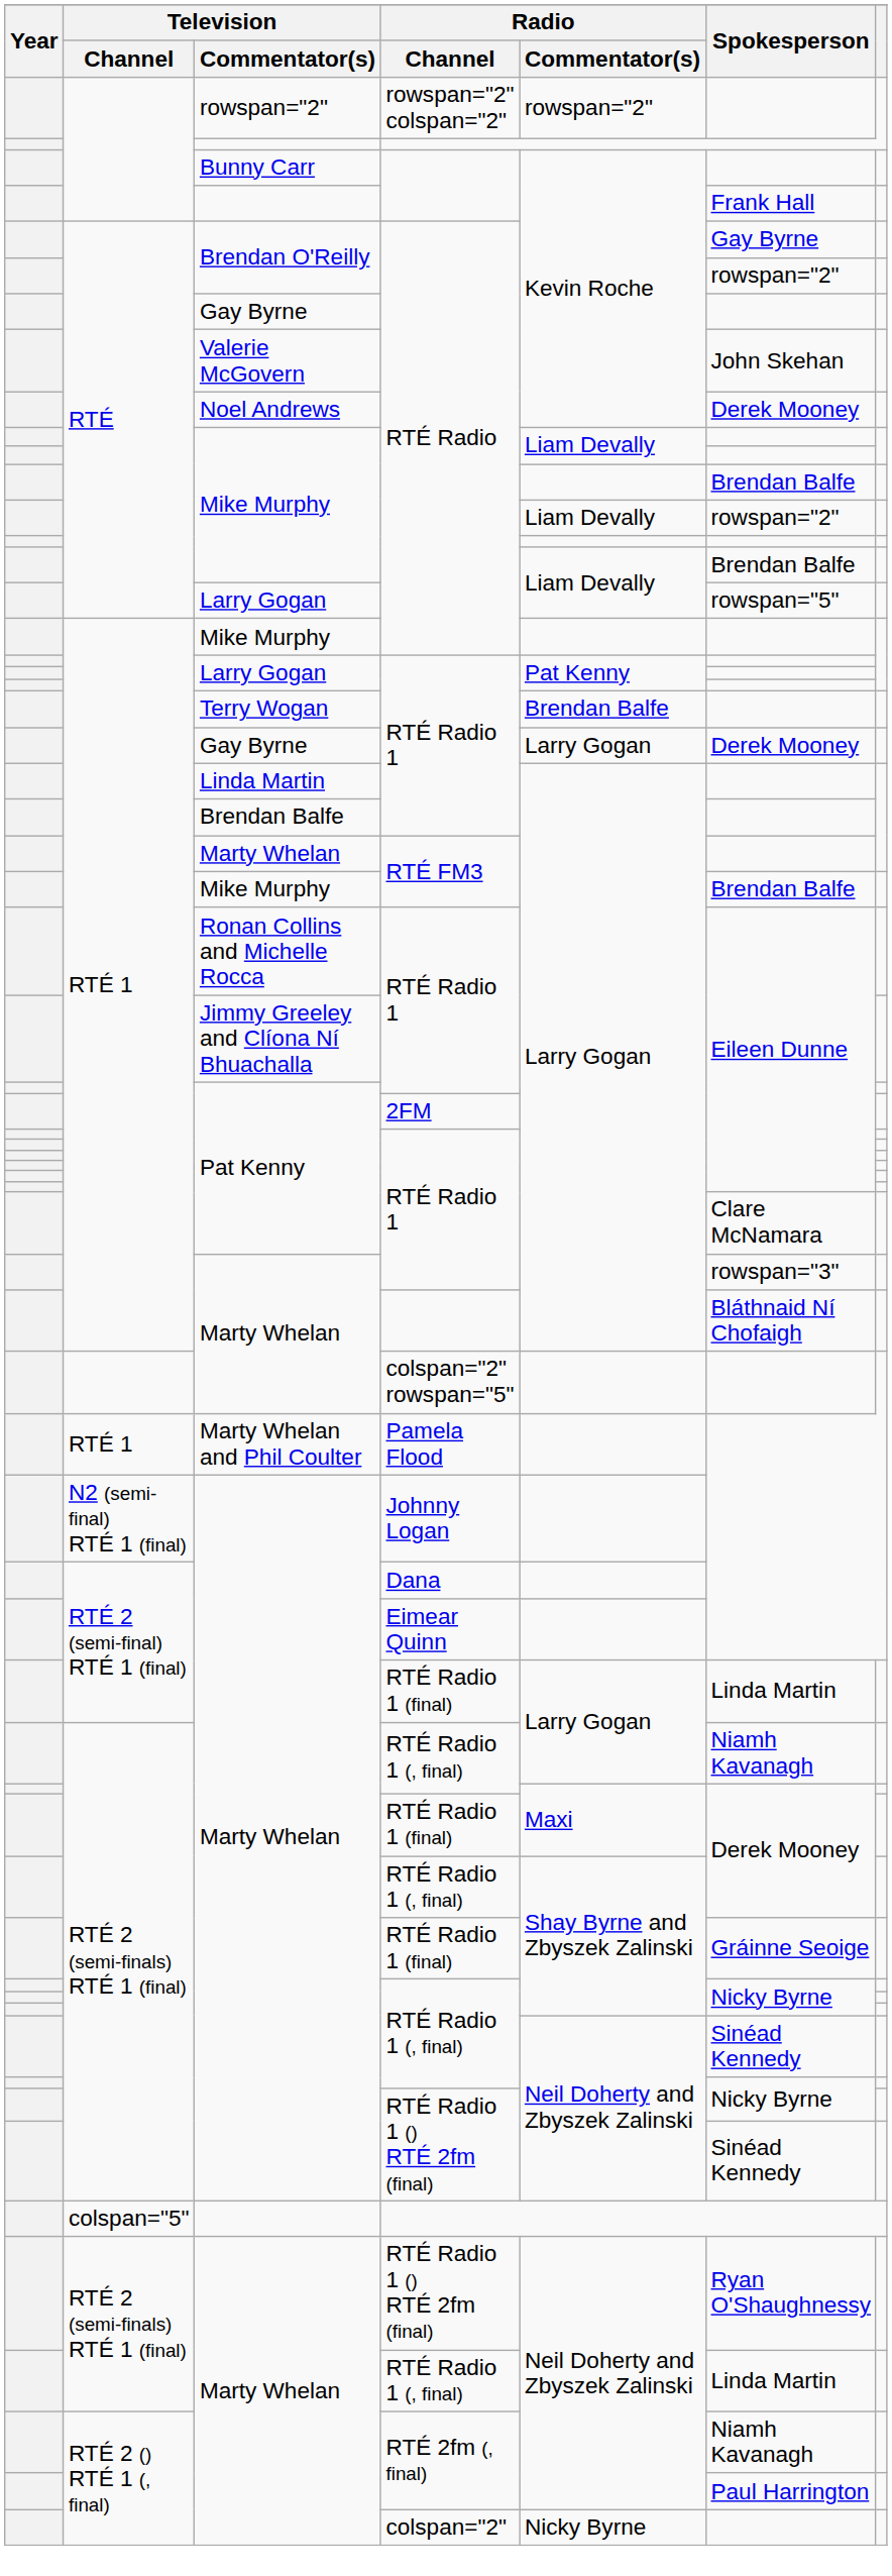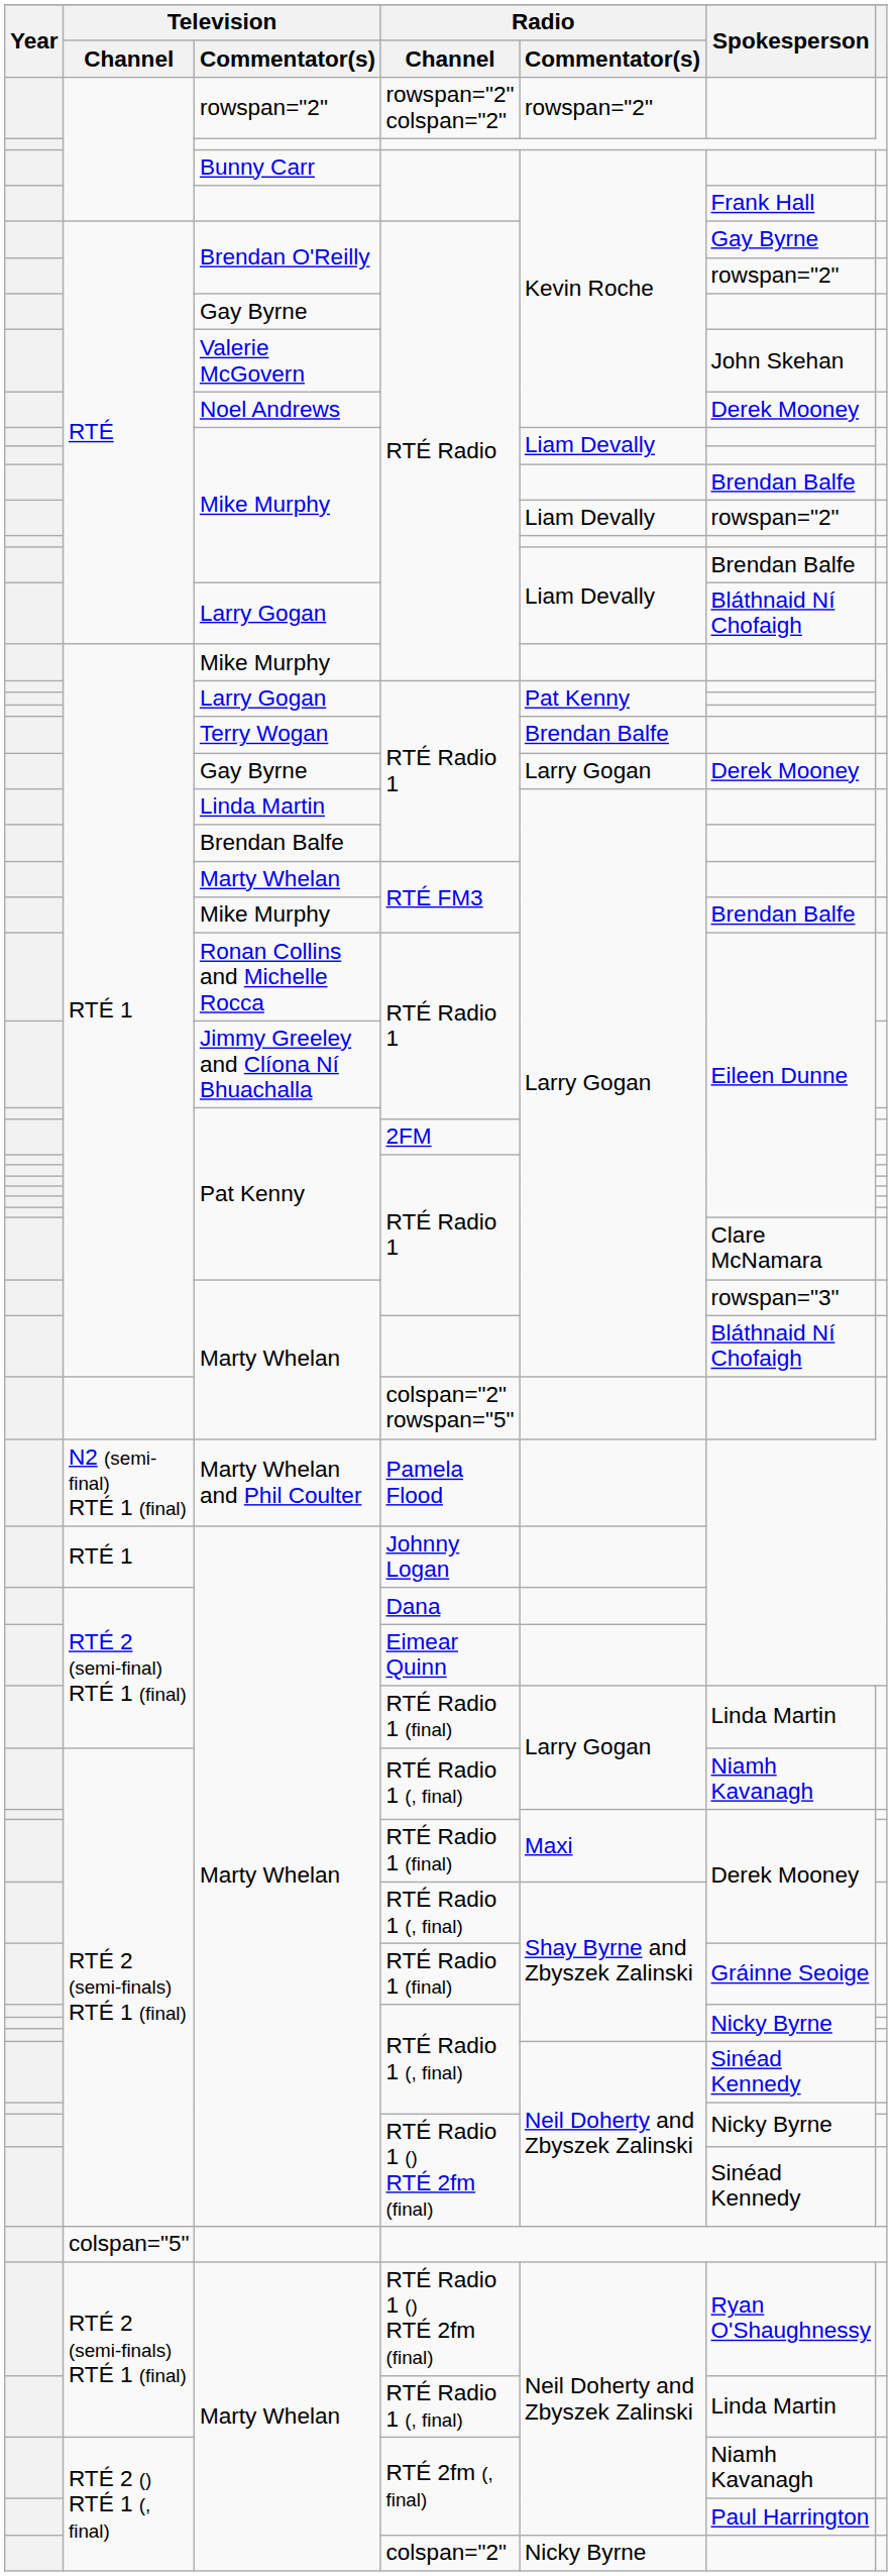Larry Gogan / RTÉ Radio | Spokesperson: rowspan="5" -> Bláthnaid Ní Chofaigh
Marty Whelan and Phil Coulter | Television / Channel: RTÉ 1 -> N2 (semi-final) RTÉ 1 (final)
Marty Whelan / Johnny Logan | Television / Channel: N2 (semi-final) RTÉ 1 (final) -> RTÉ 1
